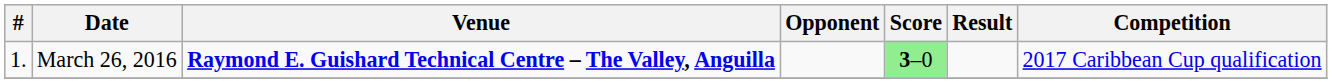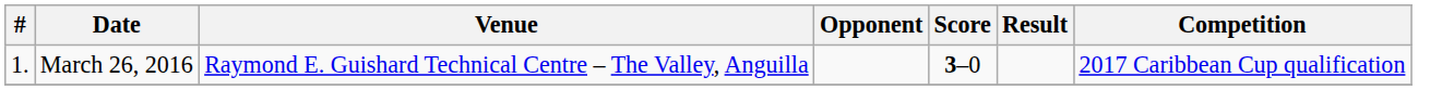March 26, 2016 | Venue: bold -> normal
March 26, 2016 | Score: lightgreen background -> no background
